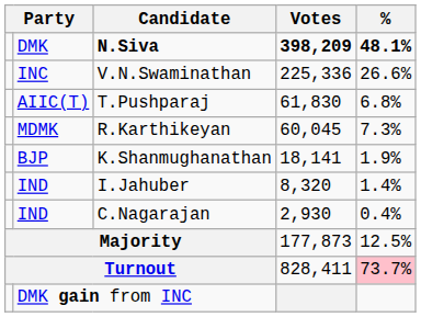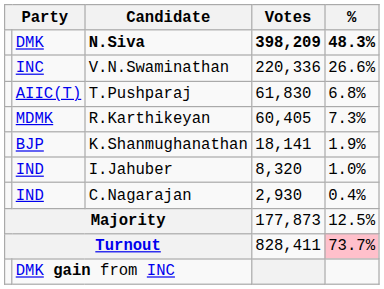N.Siva | %: 48.1% -> 48.3%
V.N.Swaminathan | Votes: 225,336 -> 220,336
R.Karthikeyan | Votes: 60,045 -> 60,405
I.Jahuber | %: 1.4% -> 1.0%
